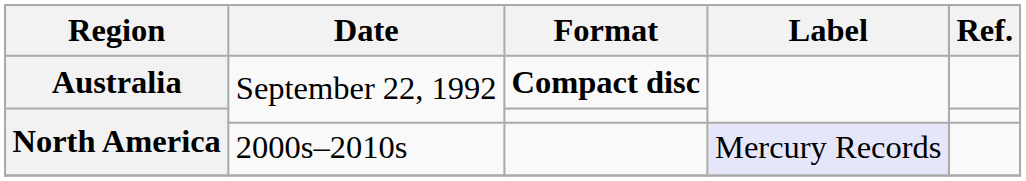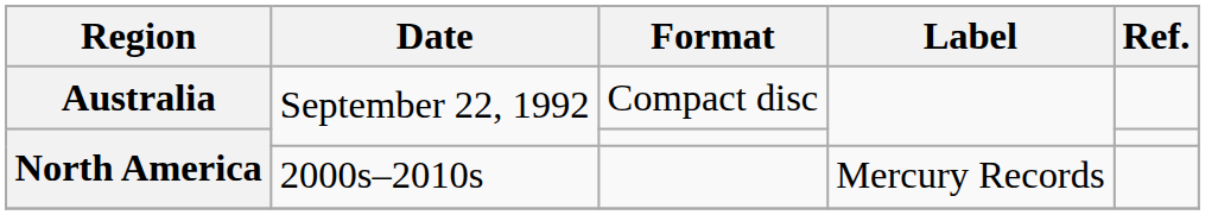Australia | Format: bold -> normal
North America / 2000s–2010s | Label: lavender background -> no background
